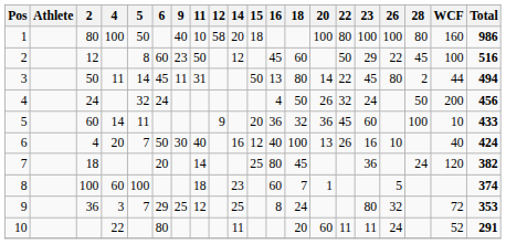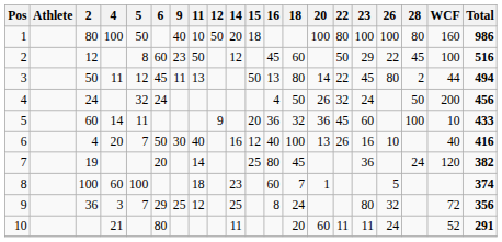row 2 | 12: 58 -> 50
row 4 | 5: 14 -> 12
row 4 | 11: 31 -> 13
row 7 | Total: 424 -> 416
row 8 | 2: 18 -> 19
row 10 | Total: 353 -> 356
row 11 | 4: 22 -> 21
